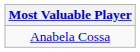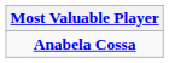row 2 | column 1: normal -> bold
